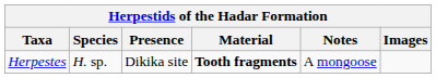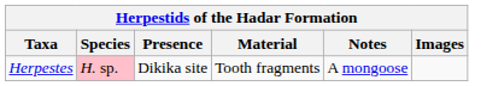Herpestes | Species: no background -> pink background
Herpestes | Material: bold -> normal
